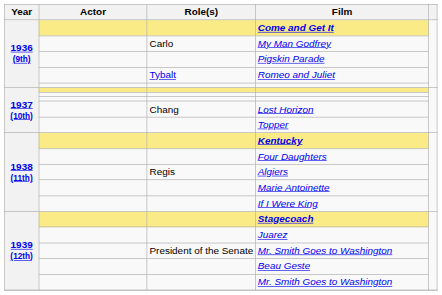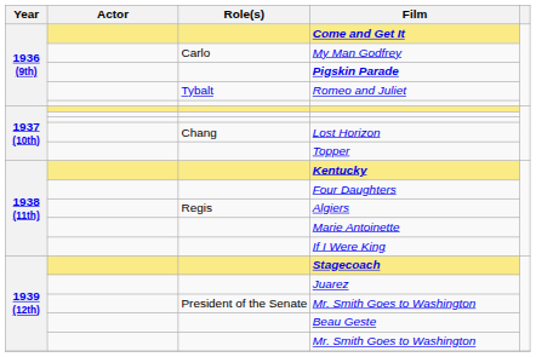Pigskin Parade | Film: normal -> bold
